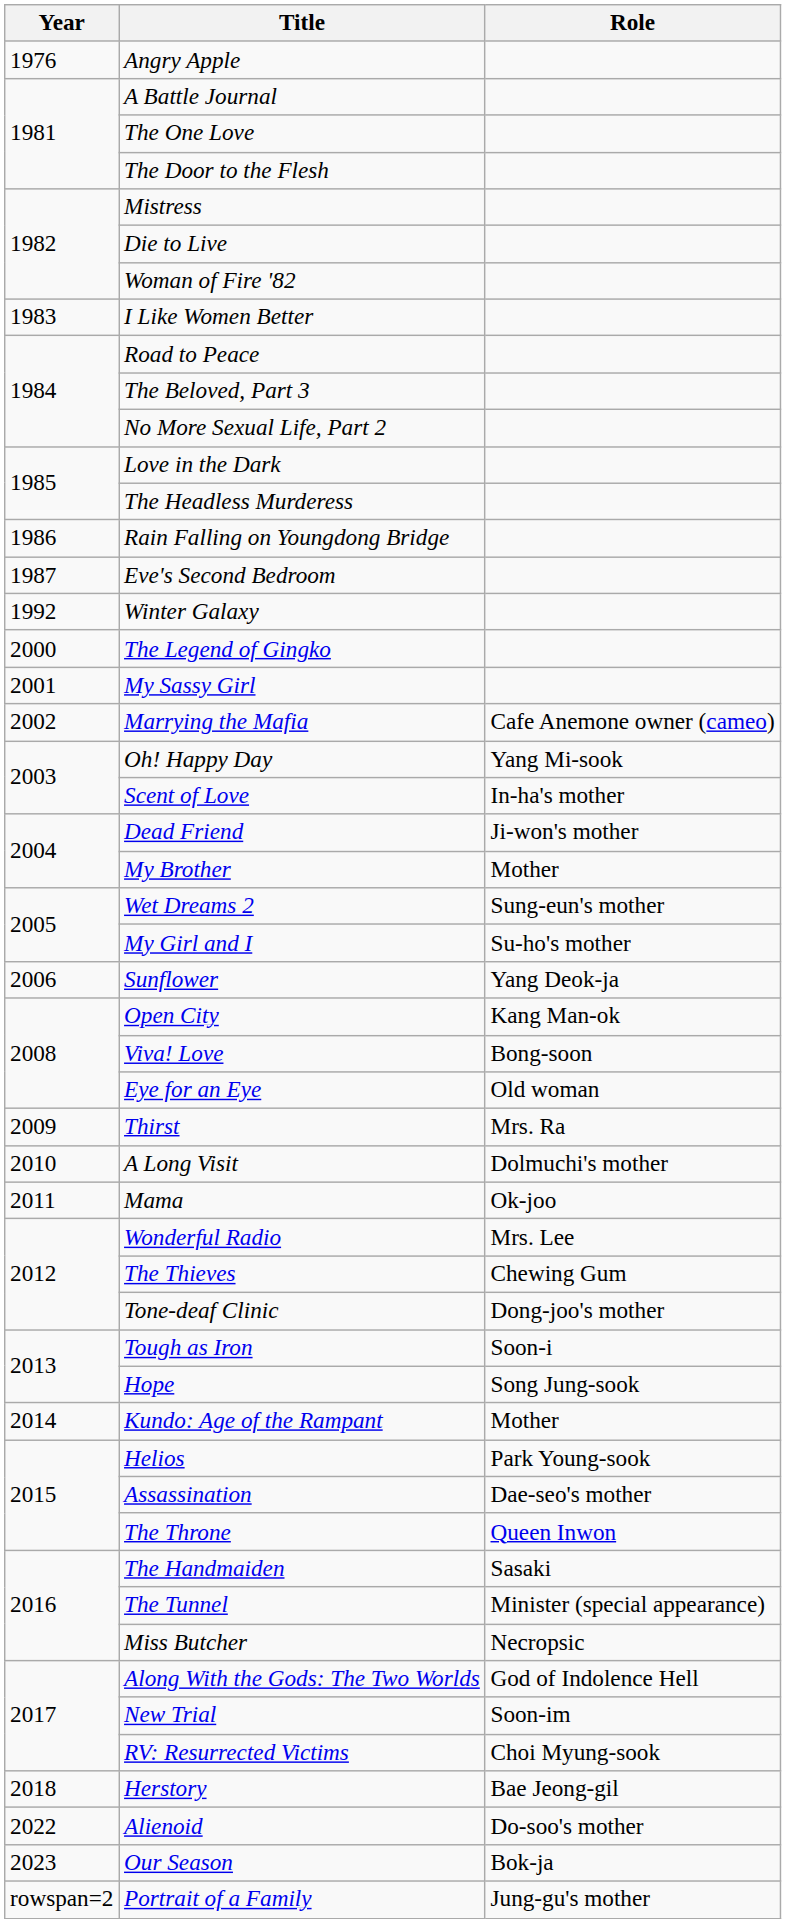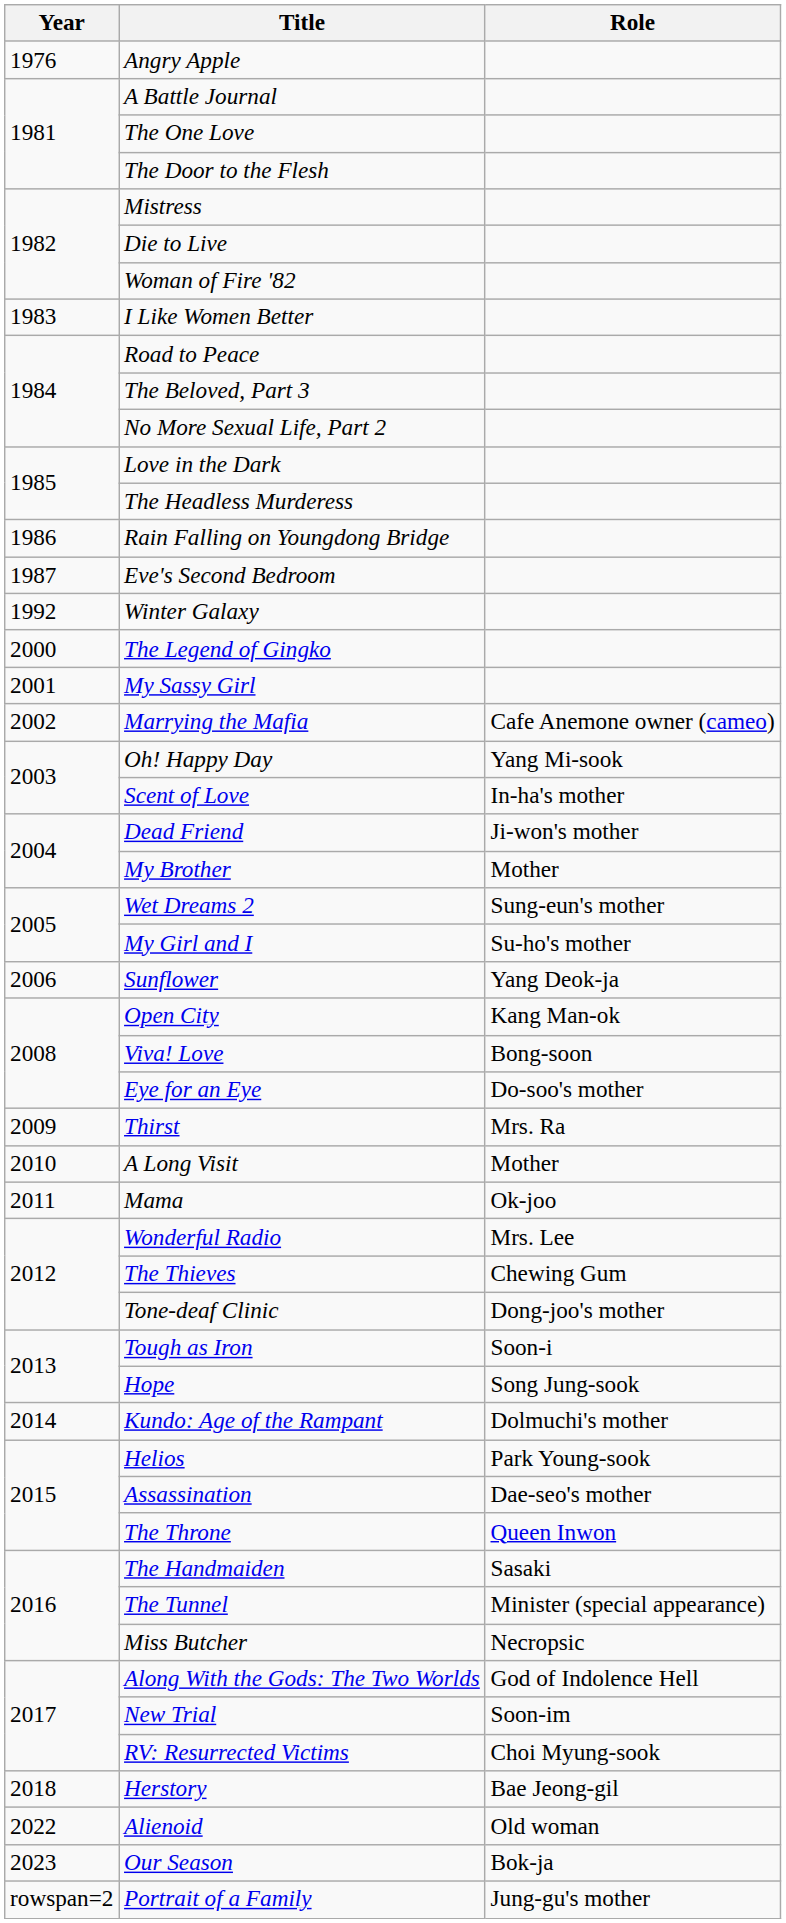Eye for an Eye | Role: Old woman -> Do-soo's mother
A Long Visit | Role: Dolmuchi's mother -> Mother
Kundo: Age of the Rampant | Role: Mother -> Dolmuchi's mother
Alienoid | Role: Do-soo's mother -> Old woman
